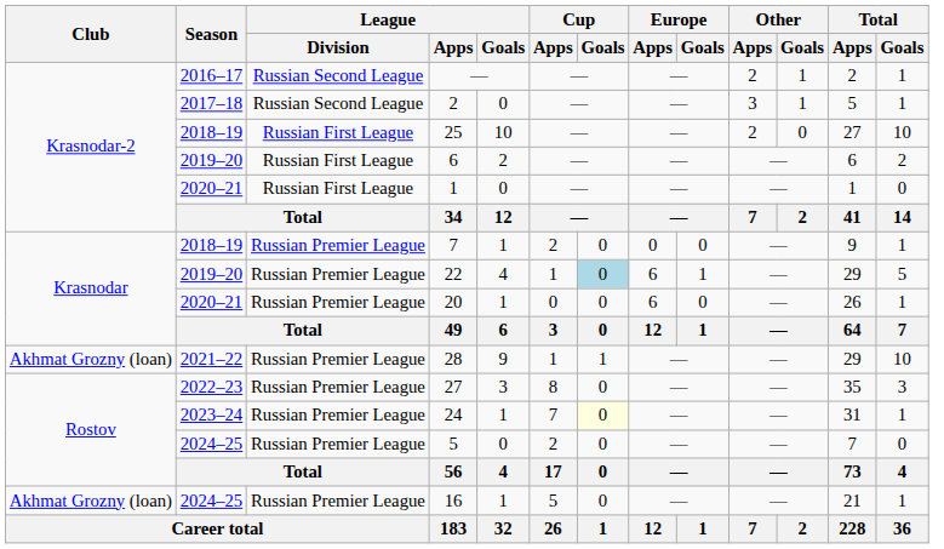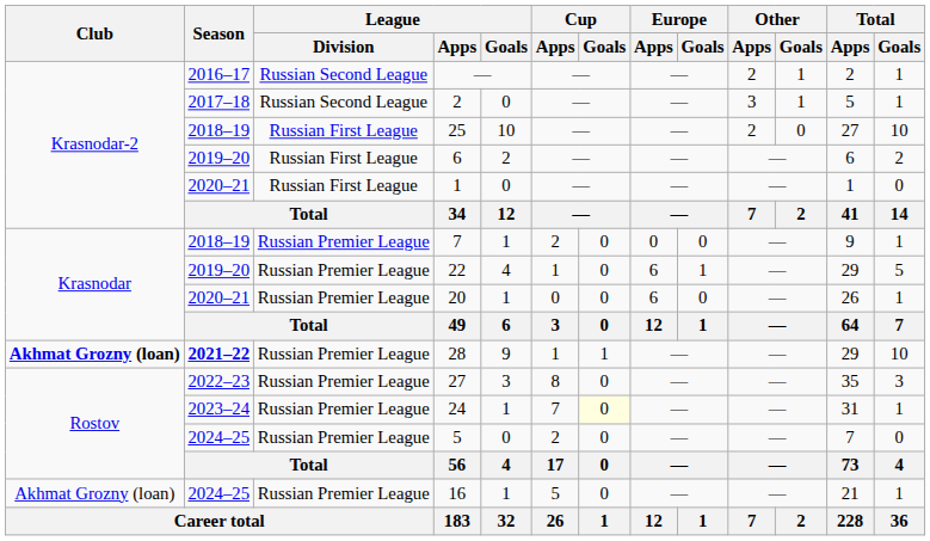22 | Cup / Goals: lightblue background -> no background
28 | Club: normal -> bold
28 | Season: normal -> bold
